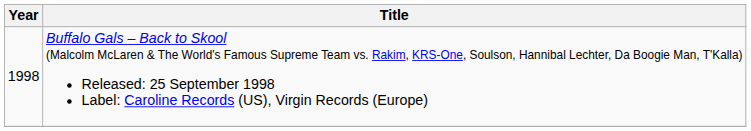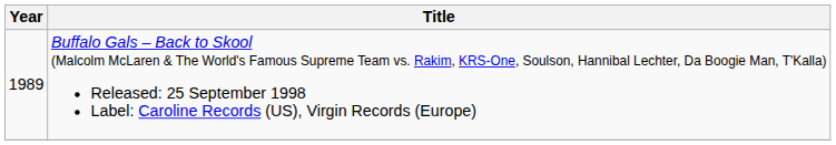row 2 | Year: 1998 -> 1989
